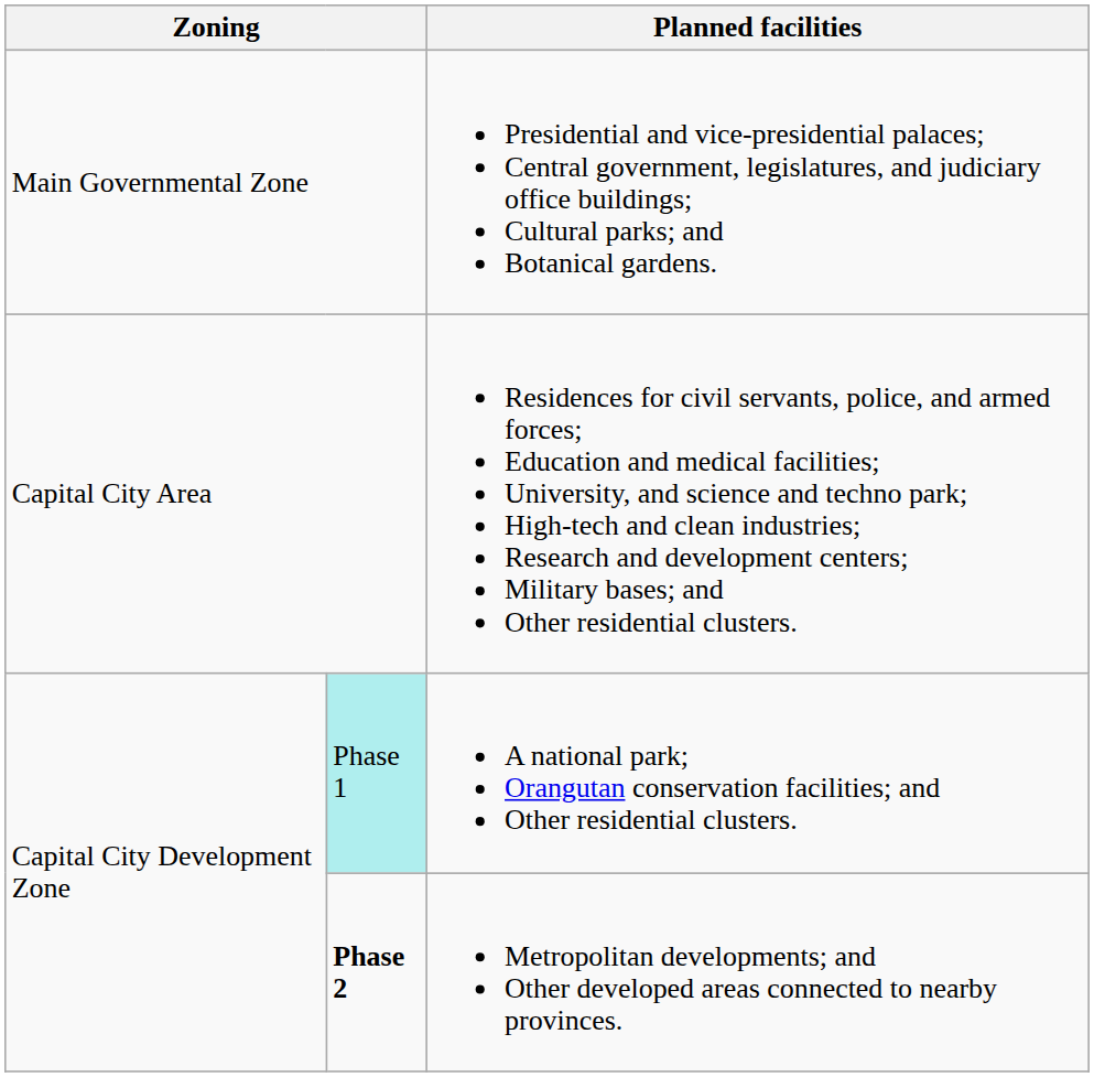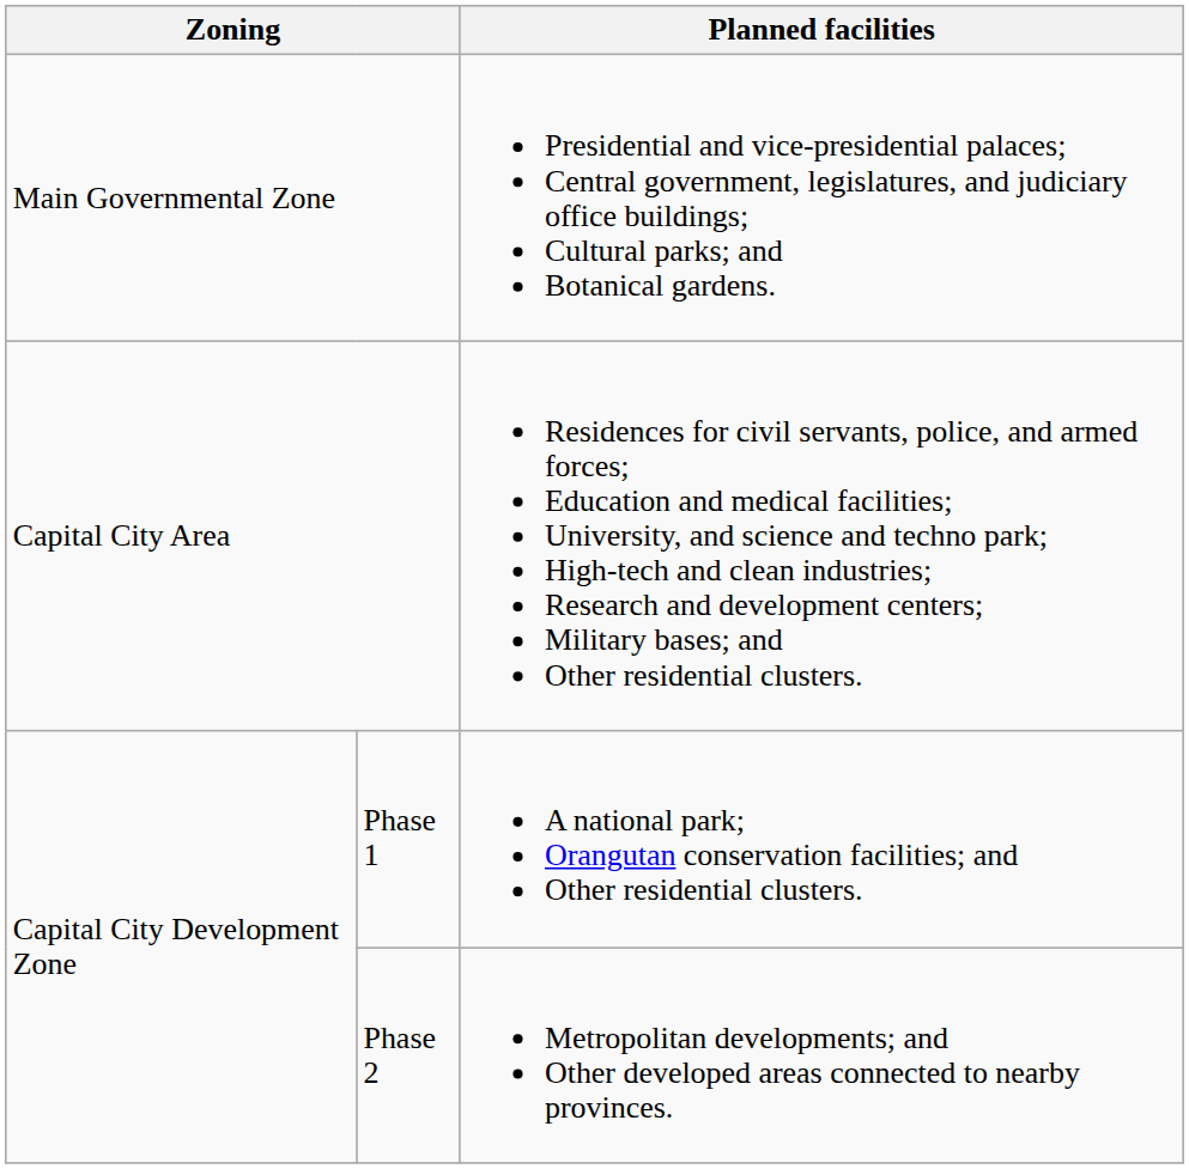Phase 1 | column 2: paleturquoise background -> no background
Phase 2 | column 2: bold -> normal
